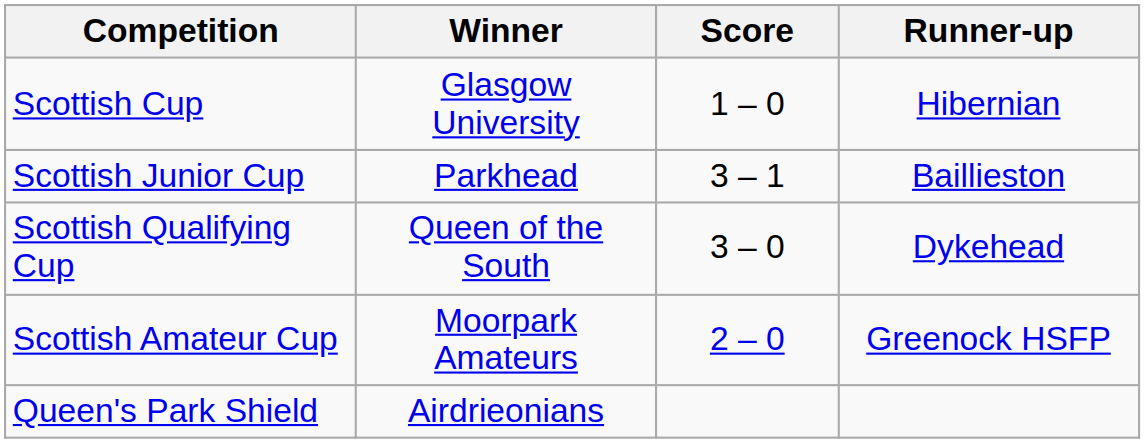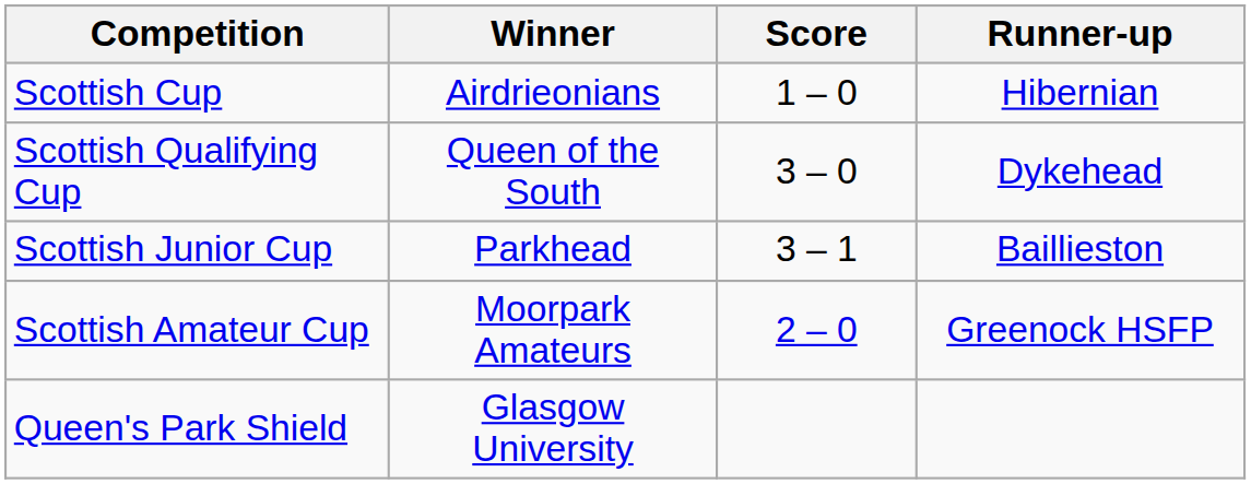Scottish Cup | Winner: Glasgow University -> Airdrieonians
rows swapped: Scottish Qualifying Cup <-> Scottish Junior Cup
Queen's Park Shield | Winner: Airdrieonians -> Glasgow University
